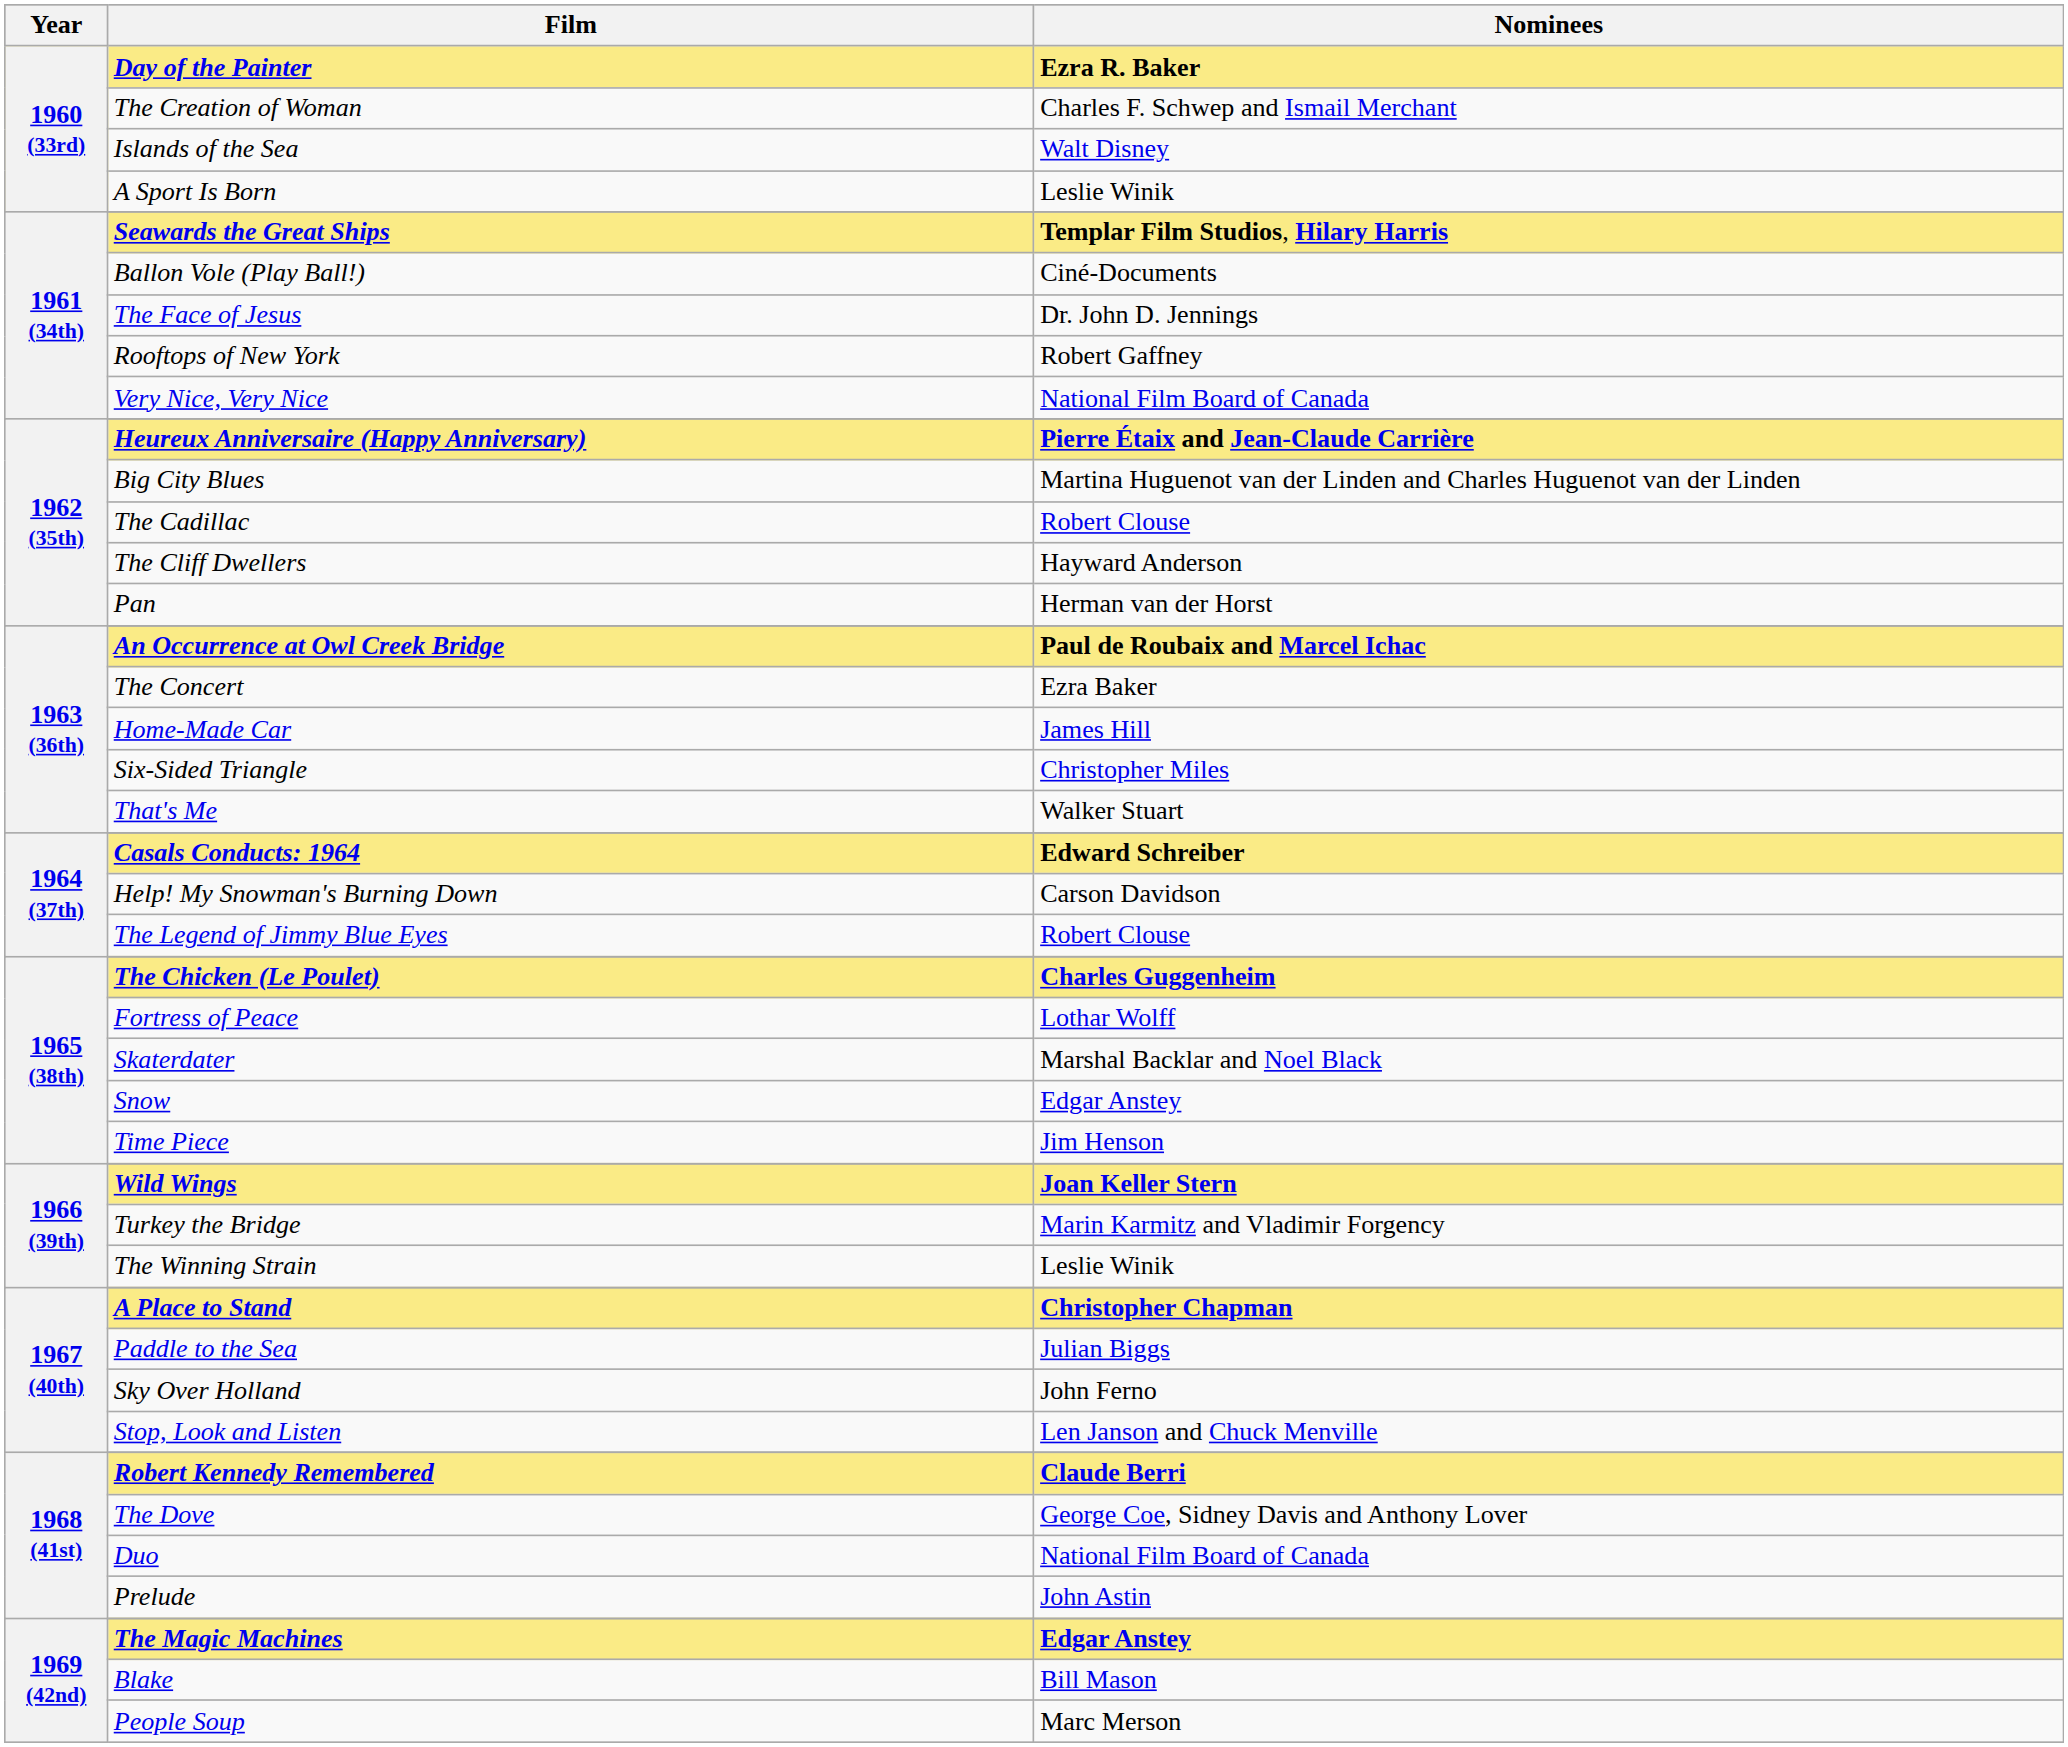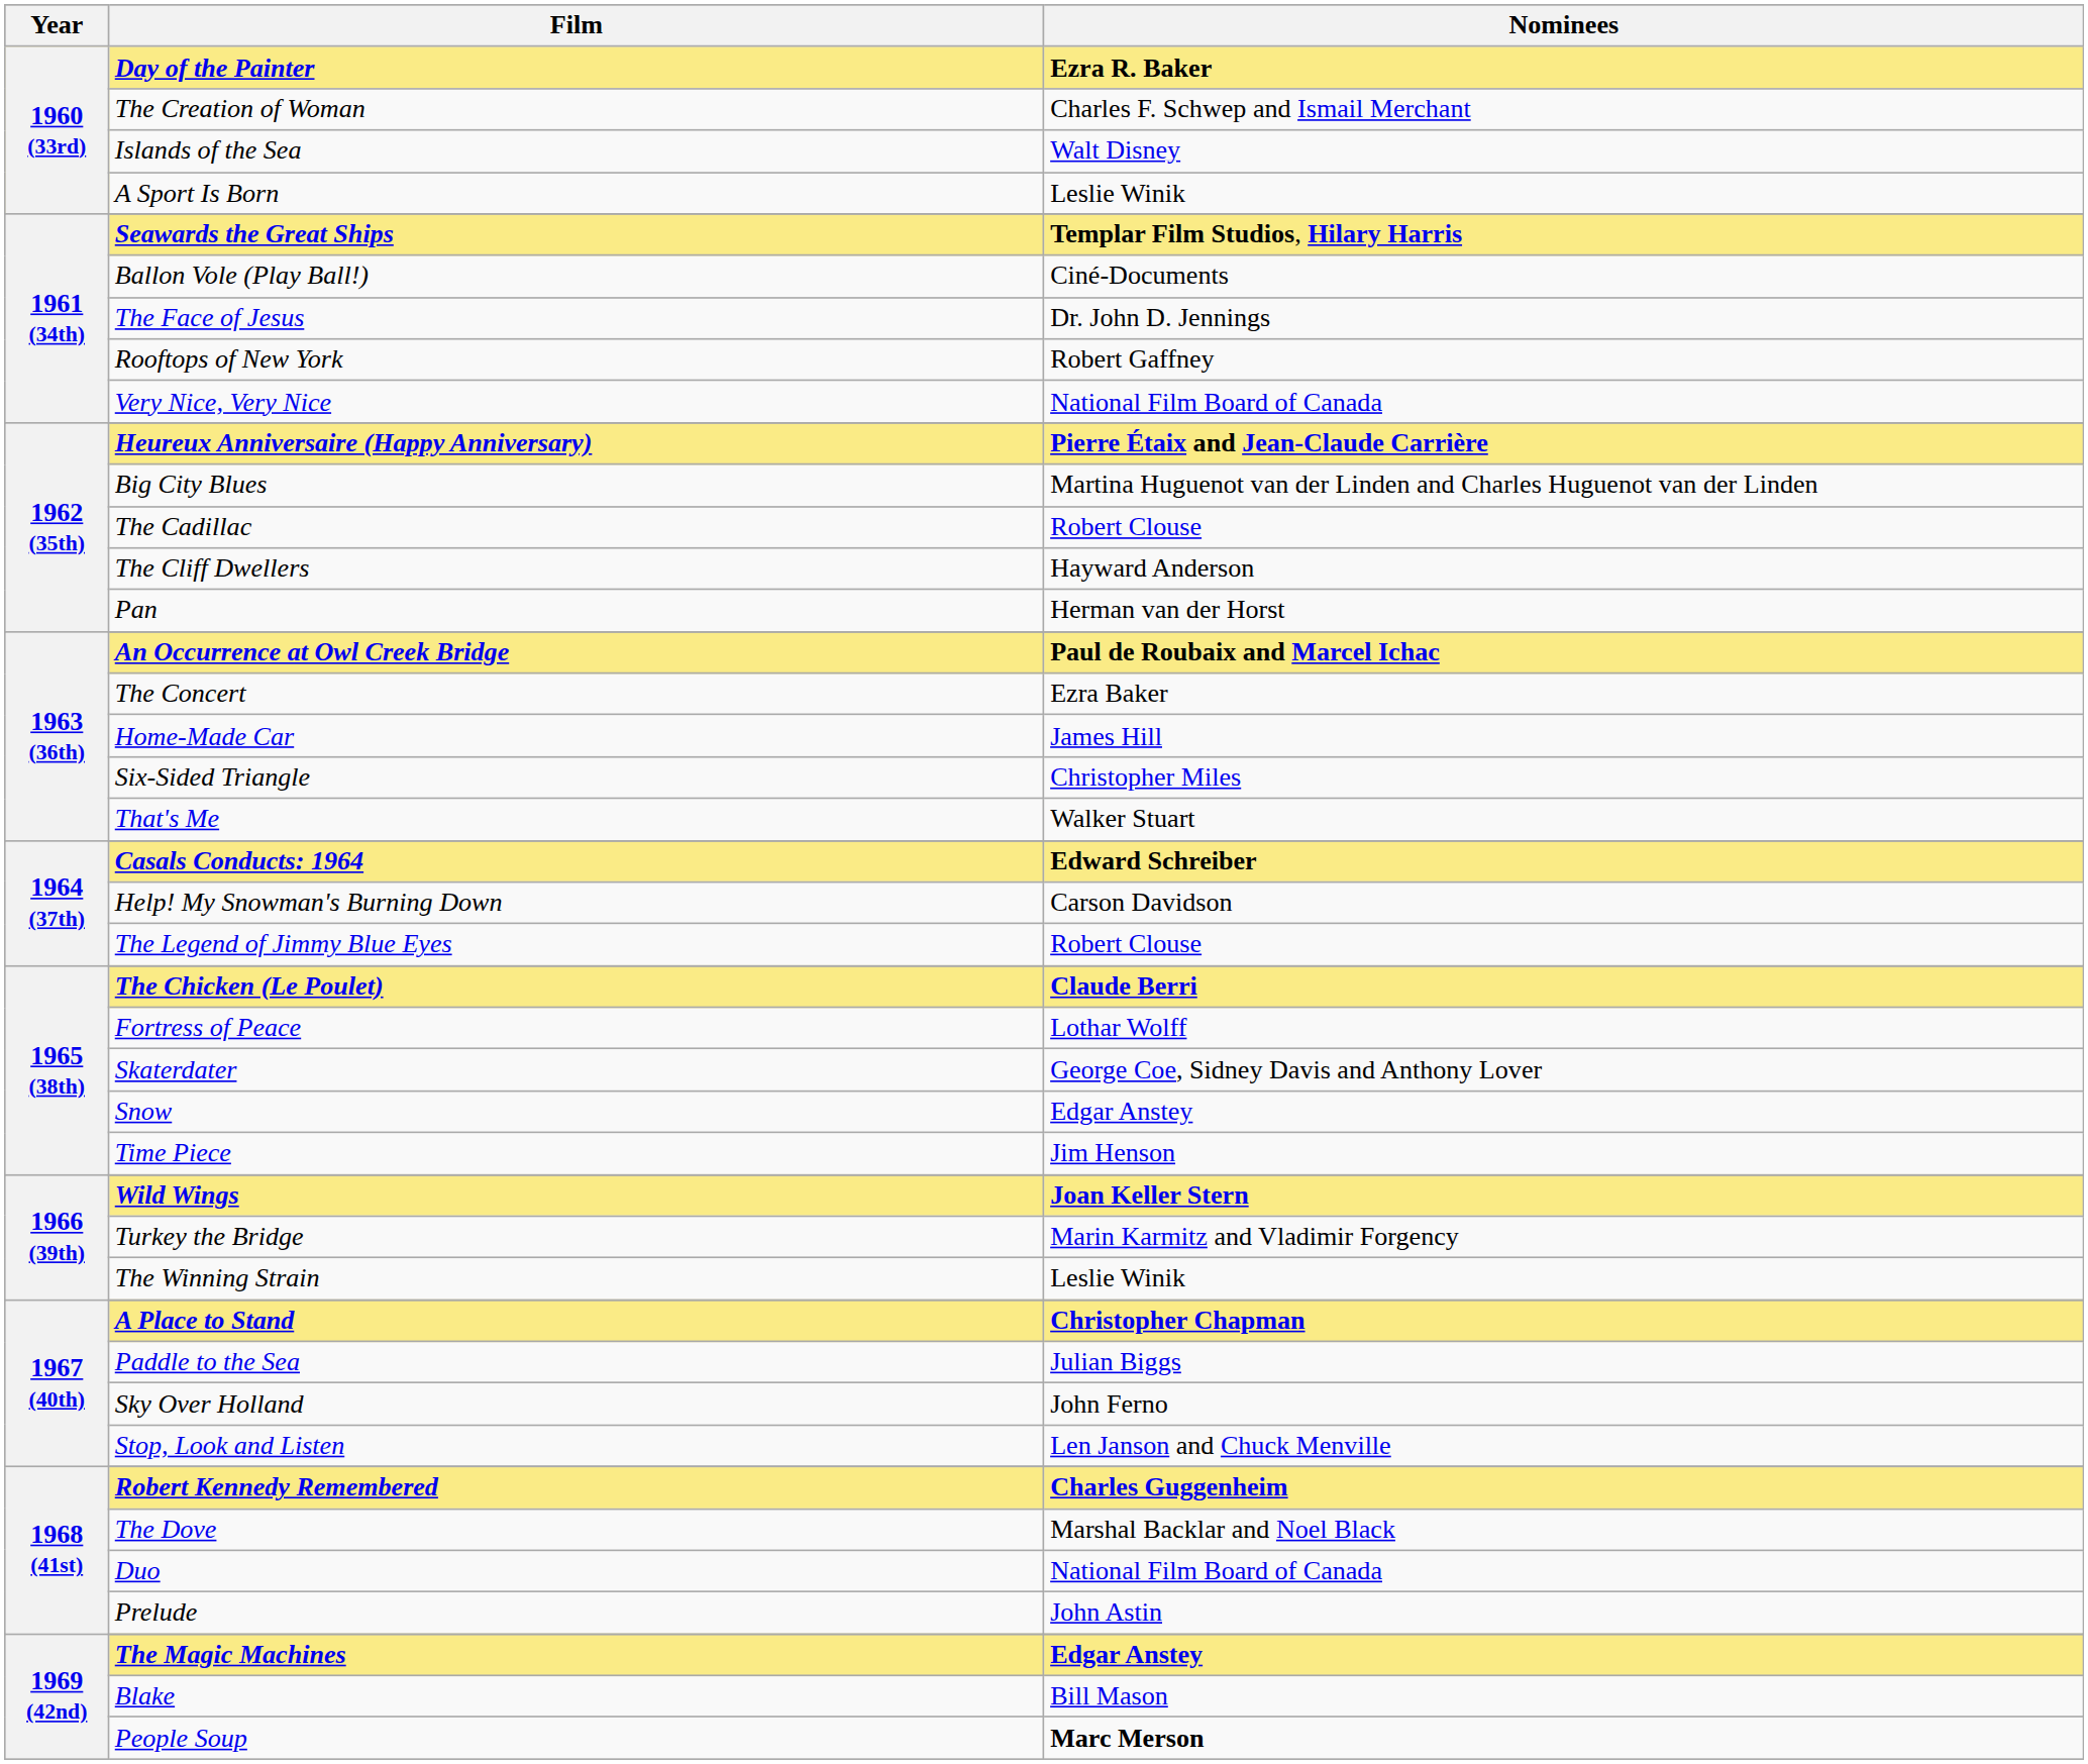The Chicken (Le Poulet) | Nominees: Charles Guggenheim -> Claude Berri
Skaterdater | Nominees: Marshal Backlar and Noel Black -> George Coe, Sidney Davis and Anthony Lover
Robert Kennedy Remembered | Nominees: Claude Berri -> Charles Guggenheim
The Dove | Nominees: George Coe, Sidney Davis and Anthony Lover -> Marshal Backlar and Noel Black
People Soup | Nominees: normal -> bold
